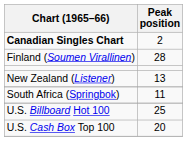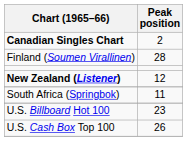row 5 | Chart (1965–66): normal -> bold
row 5 | Peak position: 13 -> 12
row 7 | Peak position: 25 -> 23
row 8 | Peak position: 20 -> 26
